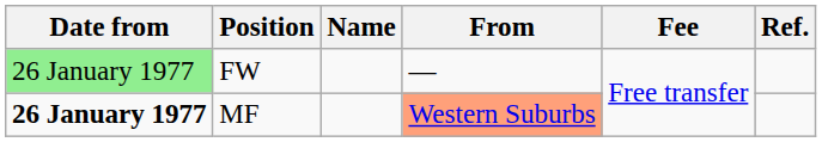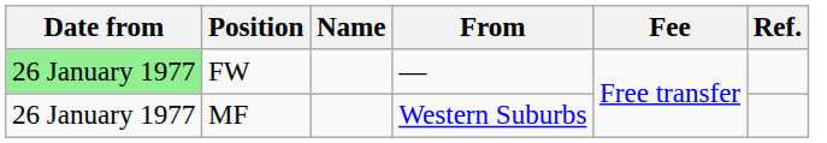MF | Date from: bold -> normal
MF | From: lightsalmon background -> no background
